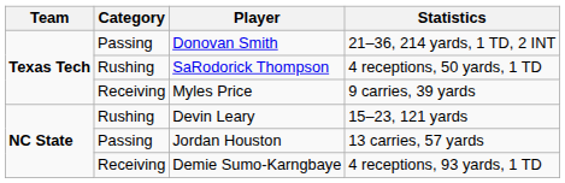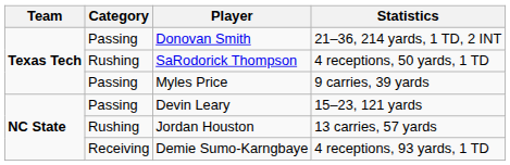Myles Price | Category: Receiving -> Passing
Devin Leary | Category: Rushing -> Passing
Jordan Houston | Category: Passing -> Rushing
